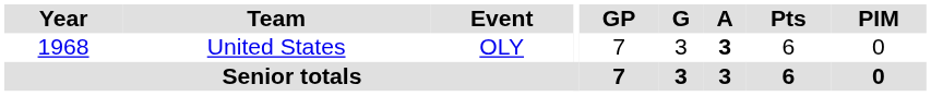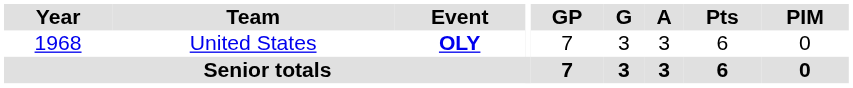United States | Event: normal -> bold
United States | A: bold -> normal
